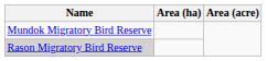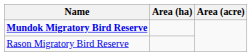Mundok Migratory Bird Reserve | Name: normal -> bold
Rason Migratory Bird Reserve | Name: lightgrey background -> no background
